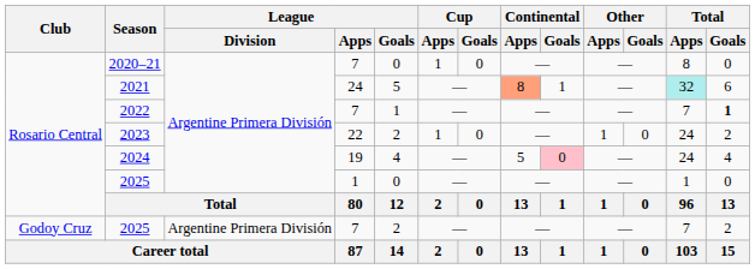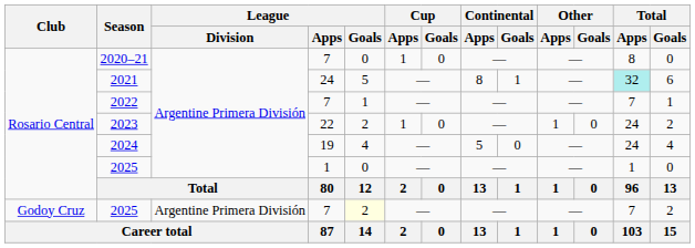2021 | Continental / Apps: lightsalmon background -> no background
2022 | Total / Goals: bold -> normal
2024 | Continental / Goals: pink background -> no background
2025 / 7 | League / Goals: no background -> lightyellow background
